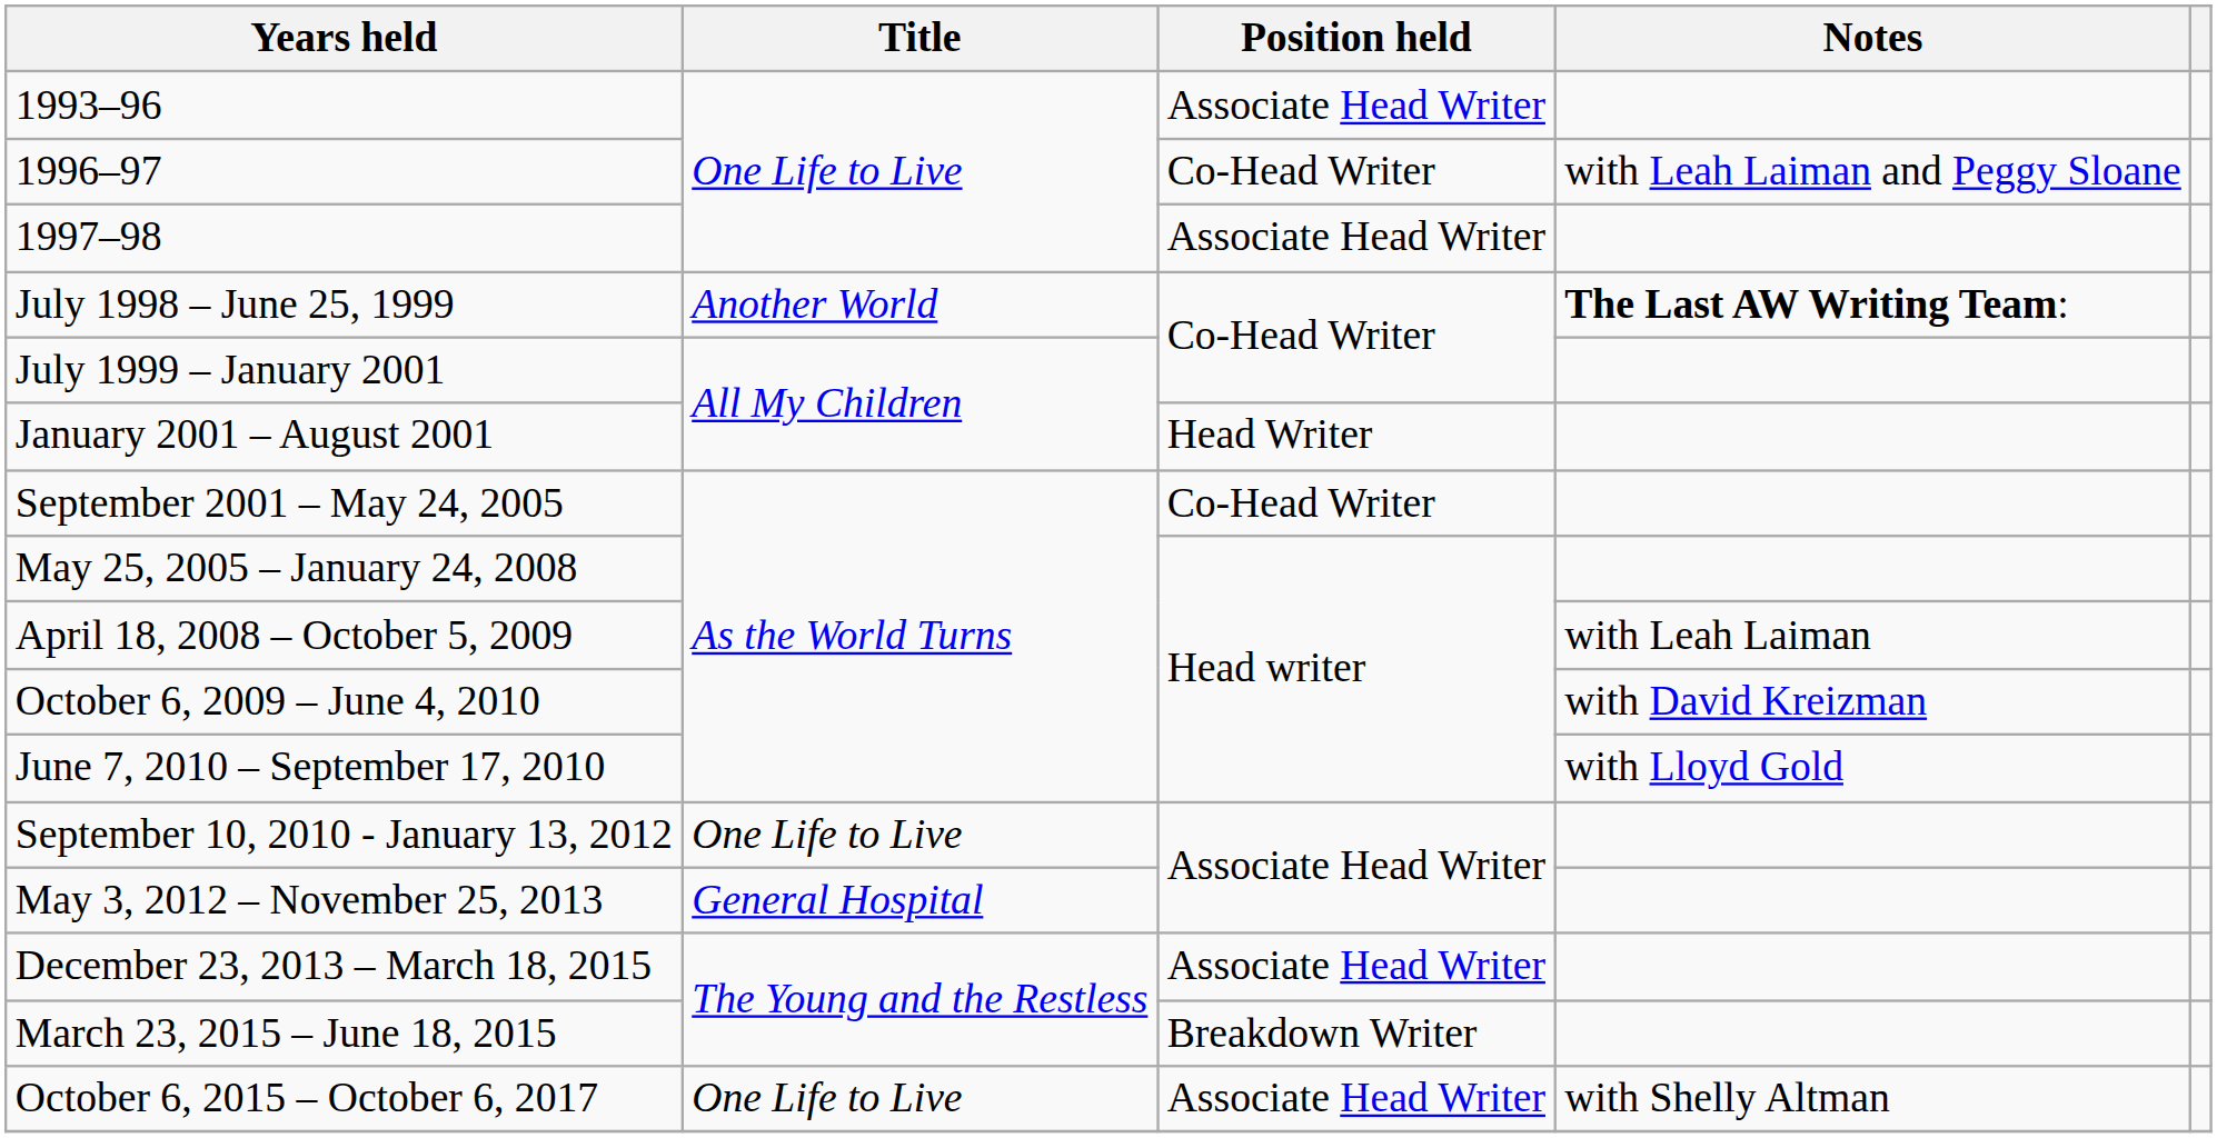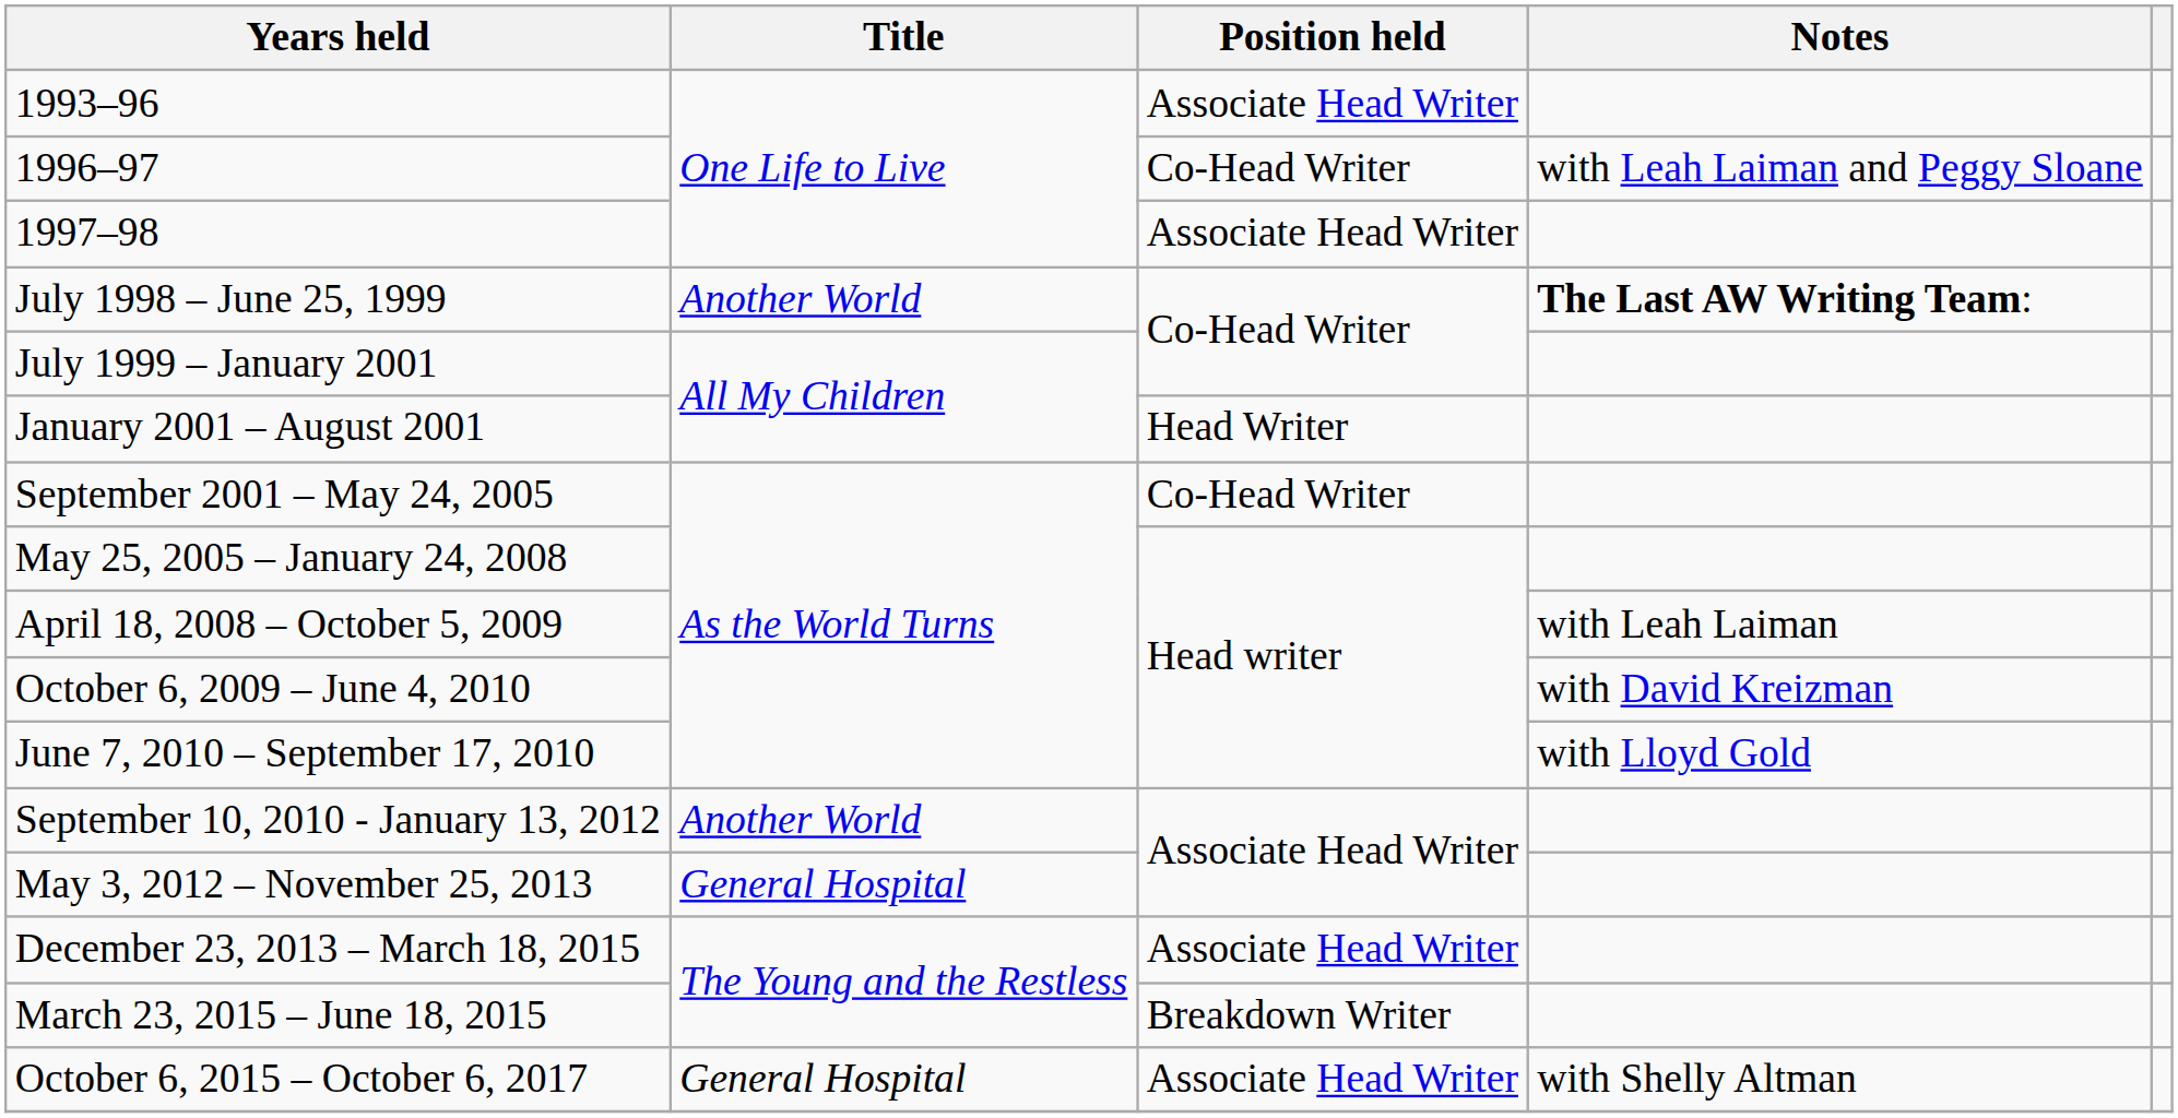September 10, 2010 - January 13, 2012 | Title: One Life to Live -> Another World
October 6, 2015 – October 6, 2017 | Title: One Life to Live -> General Hospital
